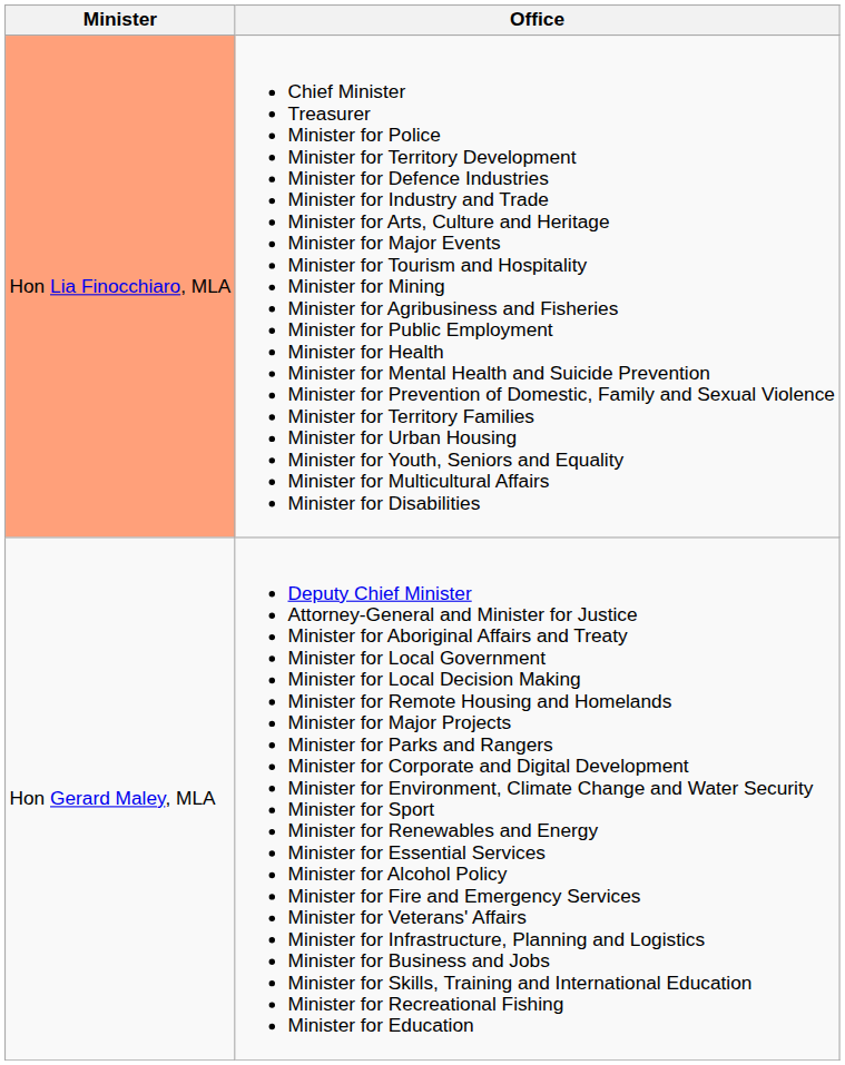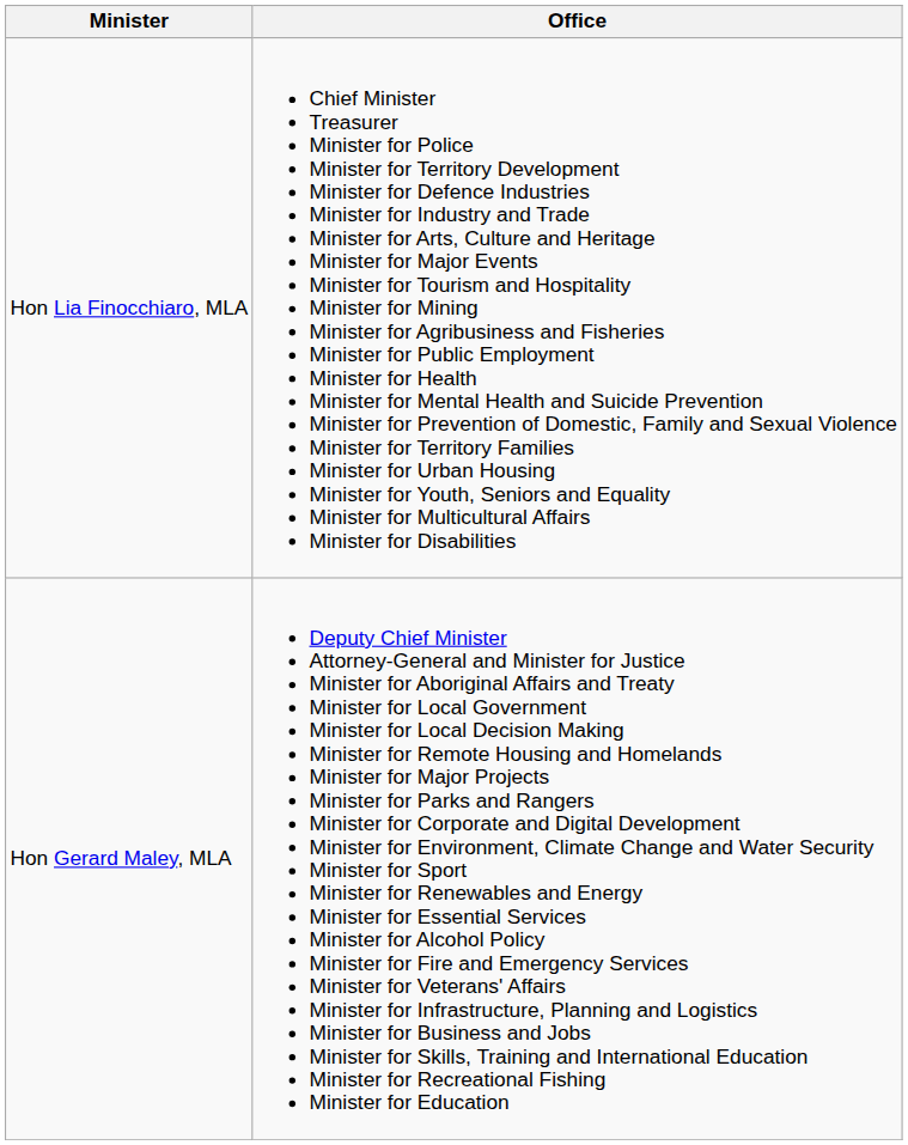Hon Lia Finocchiaro, MLA | Minister: lightsalmon background -> no background
